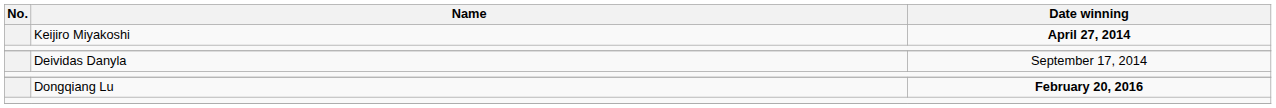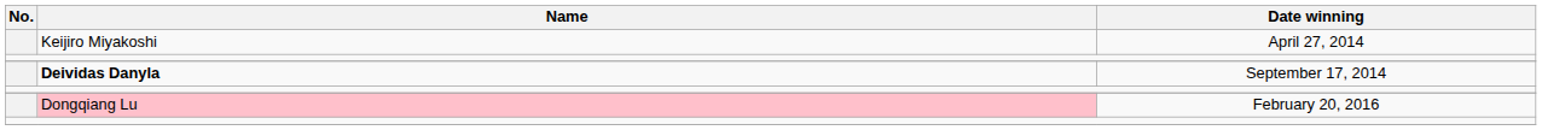Keijiro Miyakoshi | Date winning: bold -> normal
Deividas Danyla | Name: normal -> bold
Dongqiang Lu | Name: no background -> pink background
Dongqiang Lu | Date winning: bold -> normal
